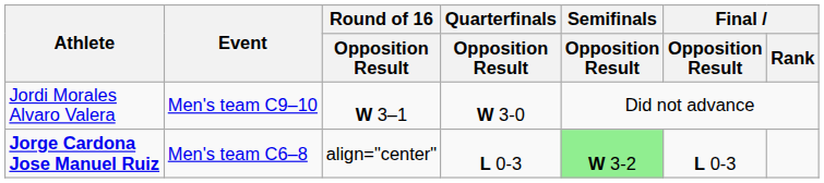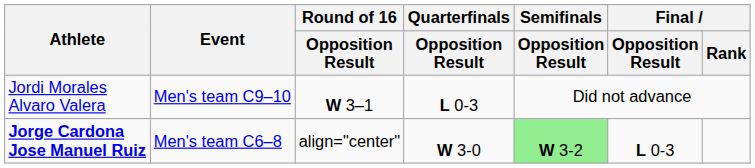Jordi Morales Alvaro Valera | Quarterfinals / Opposition Result: W 3-0 -> L 0-3
Jorge Cardona Jose Manuel Ruiz | Quarterfinals / Opposition Result: L 0-3 -> W 3-0
